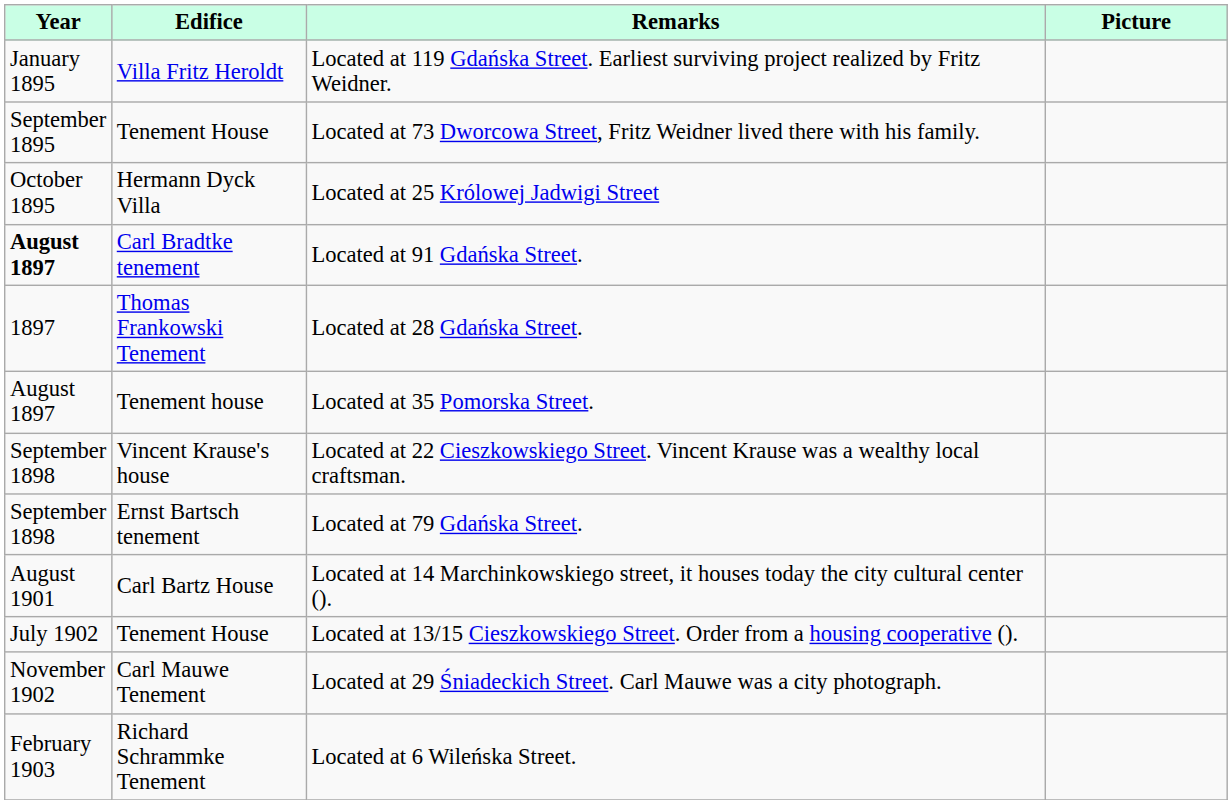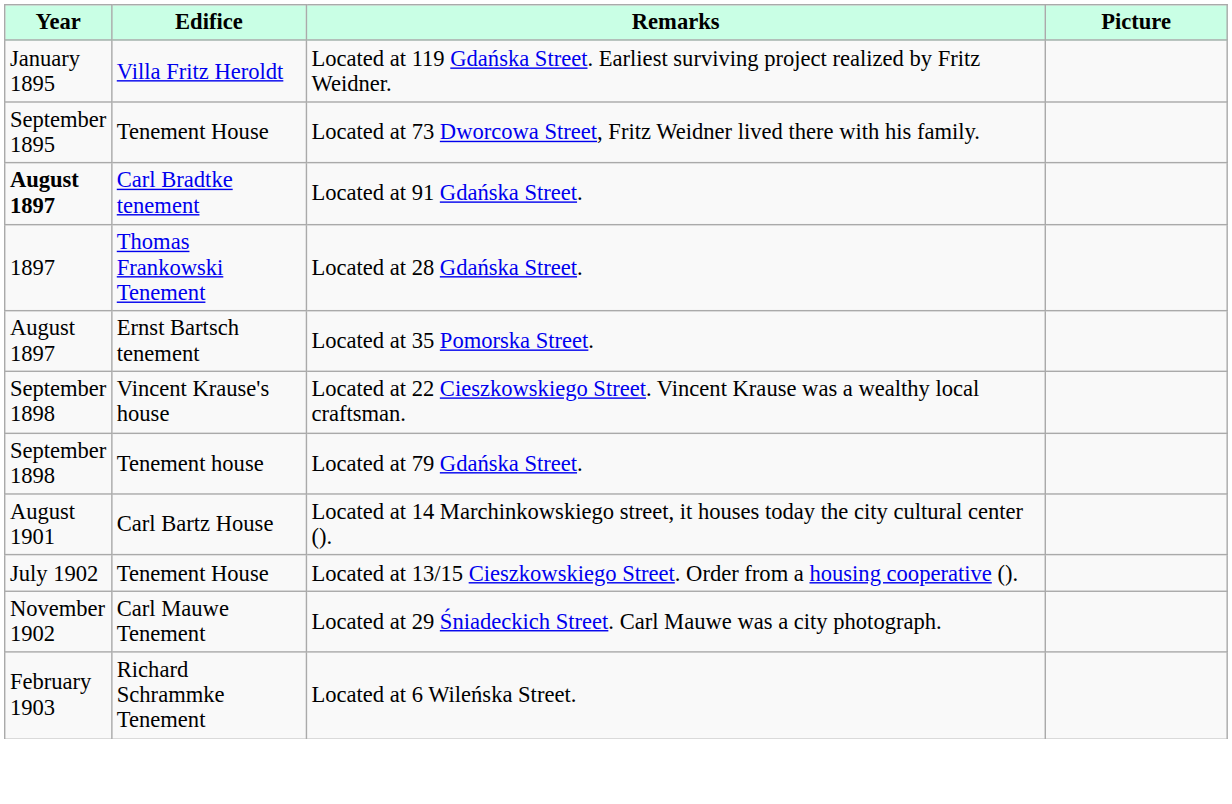- row: October 1895 | Hermann Dyck Villa | Located at 25 Królowej Jadwigi Street
Located at 35 Pomorska Street. | Edifice: Tenement house -> Ernst Bartsch tenement
Located at 79 Gdańska Street. | Edifice: Ernst Bartsch tenement -> Tenement house
